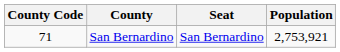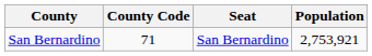columns swapped: County Code <-> County
